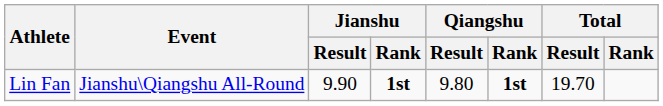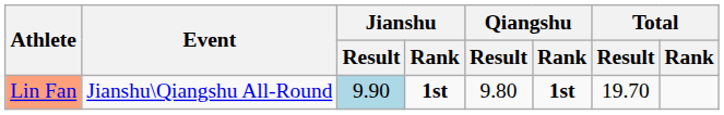row 3 | Athlete: no background -> lightsalmon background
row 3 | Jianshu / Result: no background -> lightblue background
